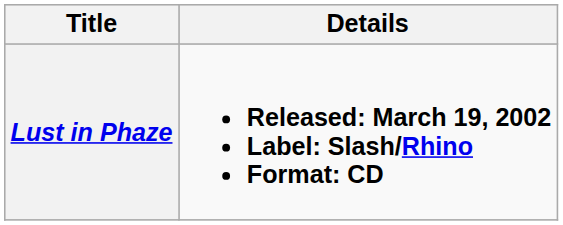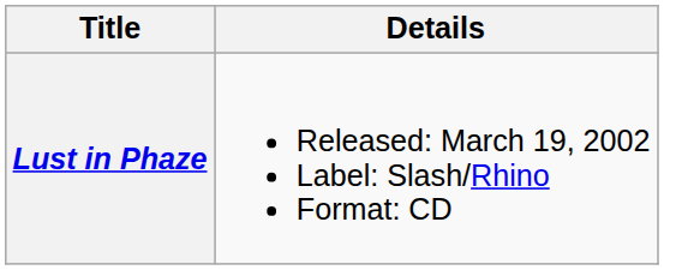Lust in Phaze | Details: bold -> normal
